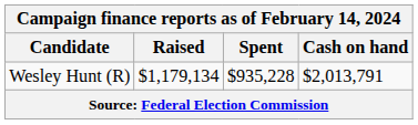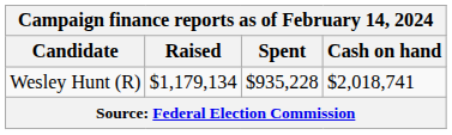Wesley Hunt (R) | Cash on hand: $2,013,791 -> $2,018,741
